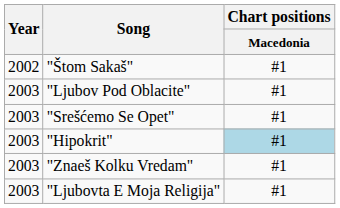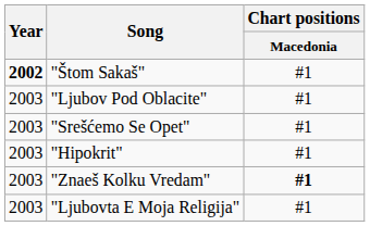"Štom Sakaš" | Year: normal -> bold
"Hipokrit" | Chart positions / Macedonia: lightblue background -> no background
"Znaeš Kolku Vredam" | Chart positions / Macedonia: normal -> bold
